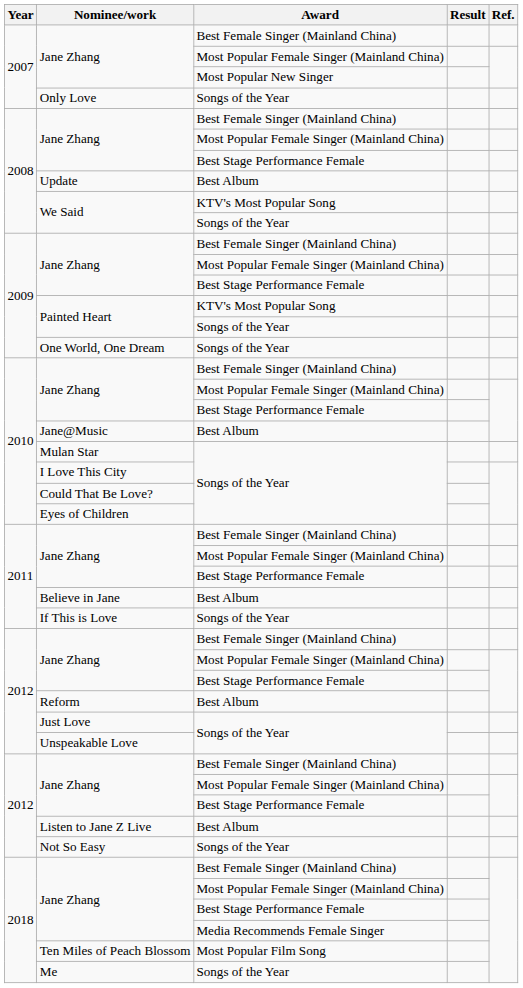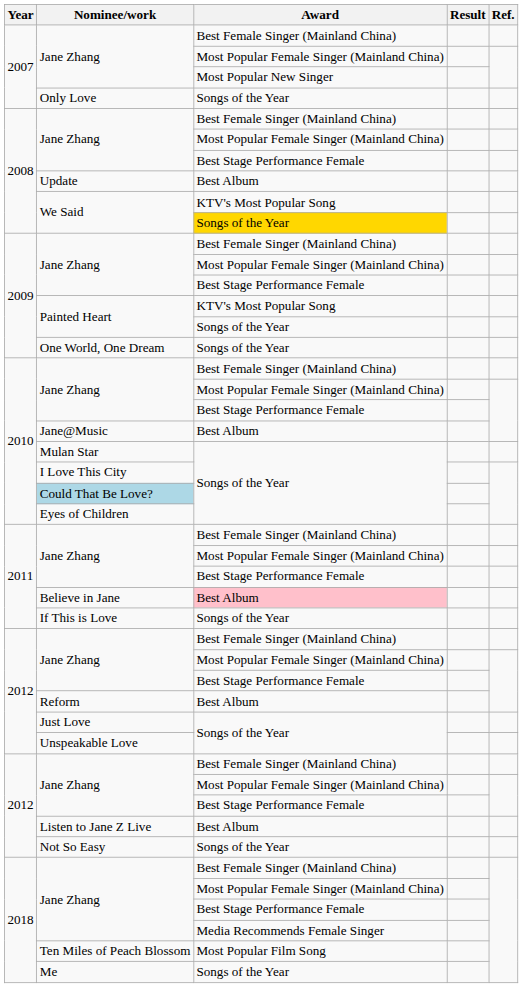We Said / Songs of the Year | Award: no background -> gold background
Could That Be Love? | Nominee/work: no background -> lightblue background
Believe in Jane | Award: no background -> pink background
